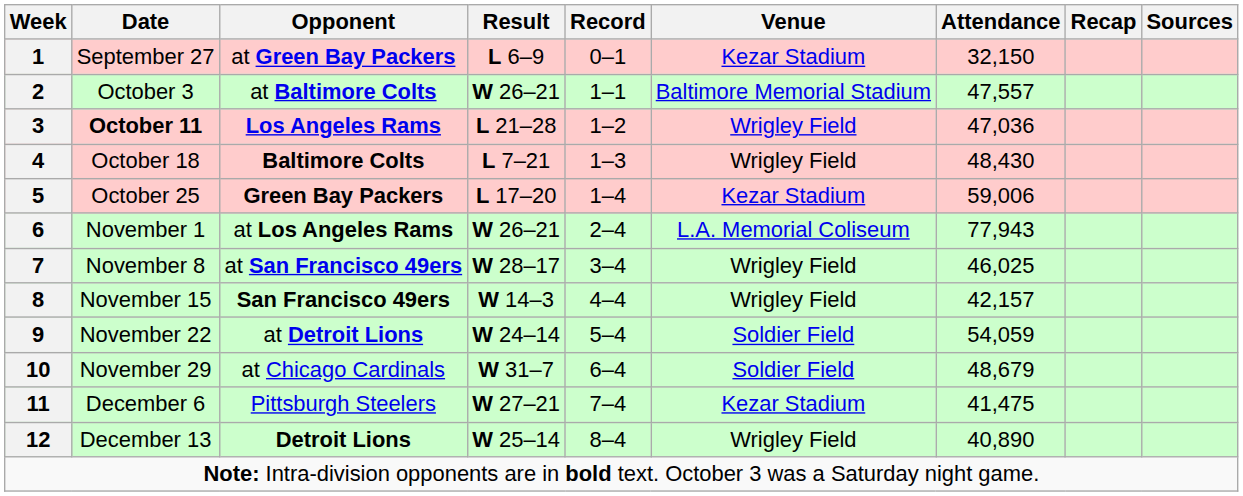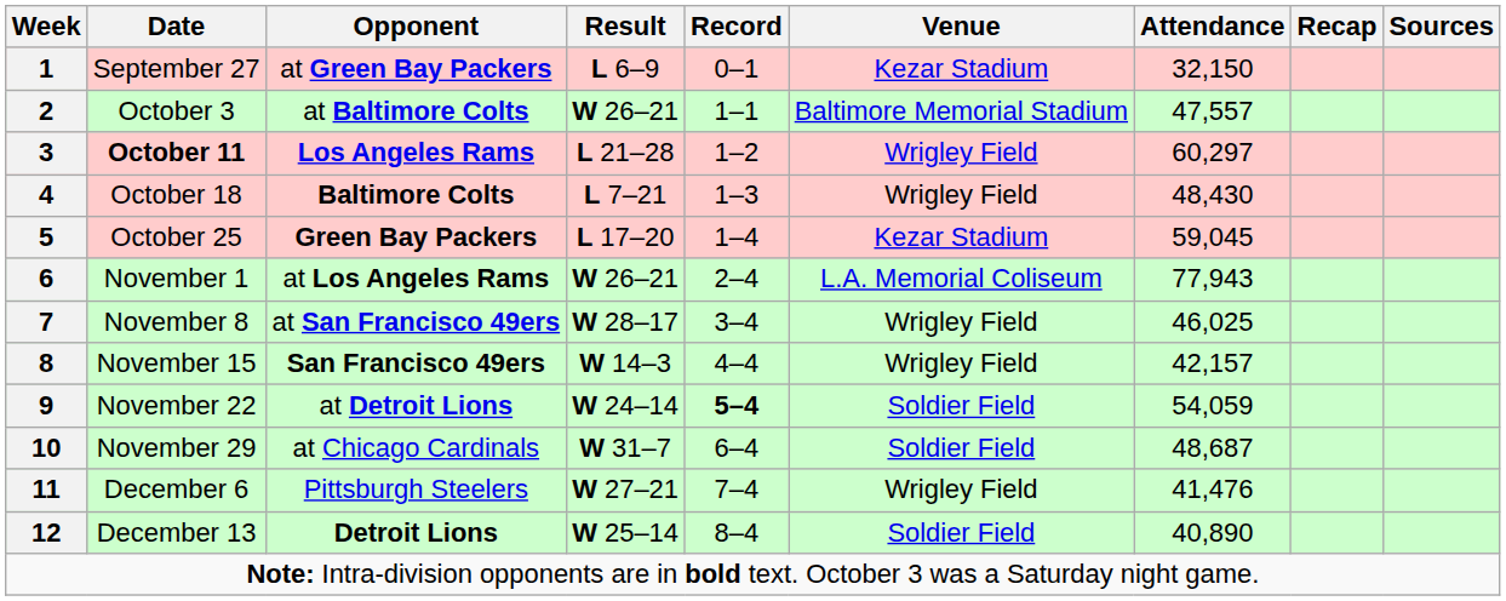3 | Attendance: 47,036 -> 60,297
5 | Attendance: 59,006 -> 59,045
9 | Record: normal -> bold
10 | Attendance: 48,679 -> 48,687
11 | Venue: Kezar Stadium -> Wrigley Field
11 | Attendance: 41,475 -> 41,476
12 | Venue: Wrigley Field -> Soldier Field
